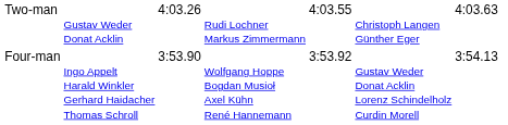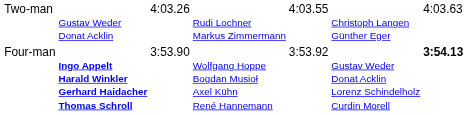Four-man | column 2: normal -> bold
Four-man | column 7: normal -> bold
